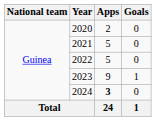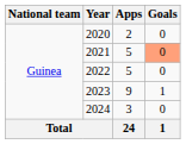2021 | Goals: no background -> lightsalmon background
2024 | Apps: bold -> normal
